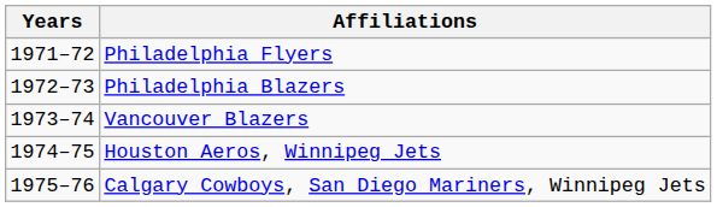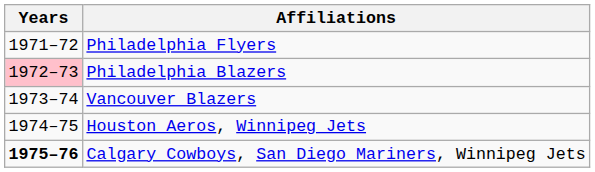Philadelphia Blazers | Years: no background -> pink background
Calgary Cowboys, San Diego Mariners, Winnipeg Jets | Years: normal -> bold
